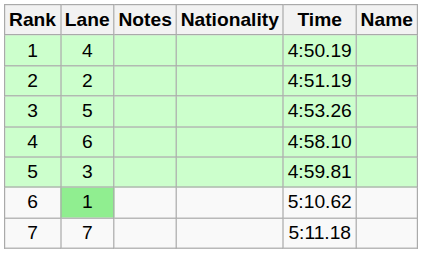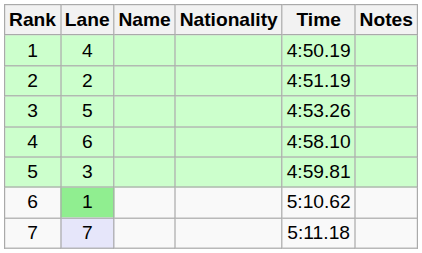columns swapped: Name <-> Notes
row 8 | Lane: no background -> lavender background
